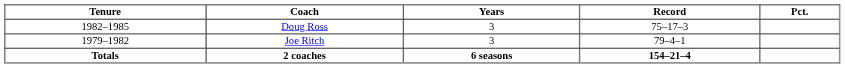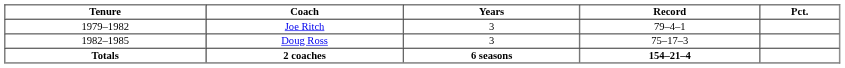rows swapped: Joe Ritch <-> Doug Ross
